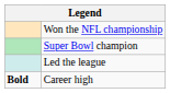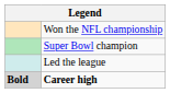Career high | column 1: no background -> lightgrey background
Career high | column 2: normal -> bold
